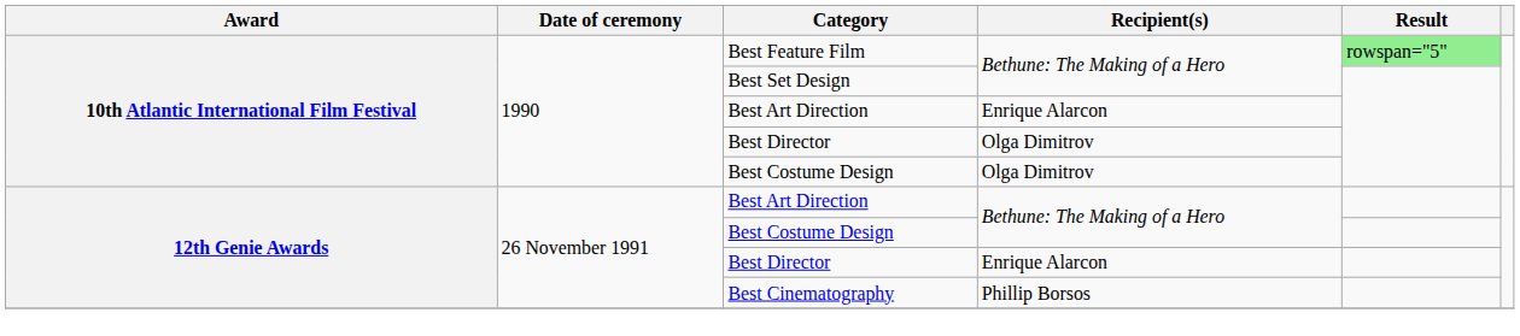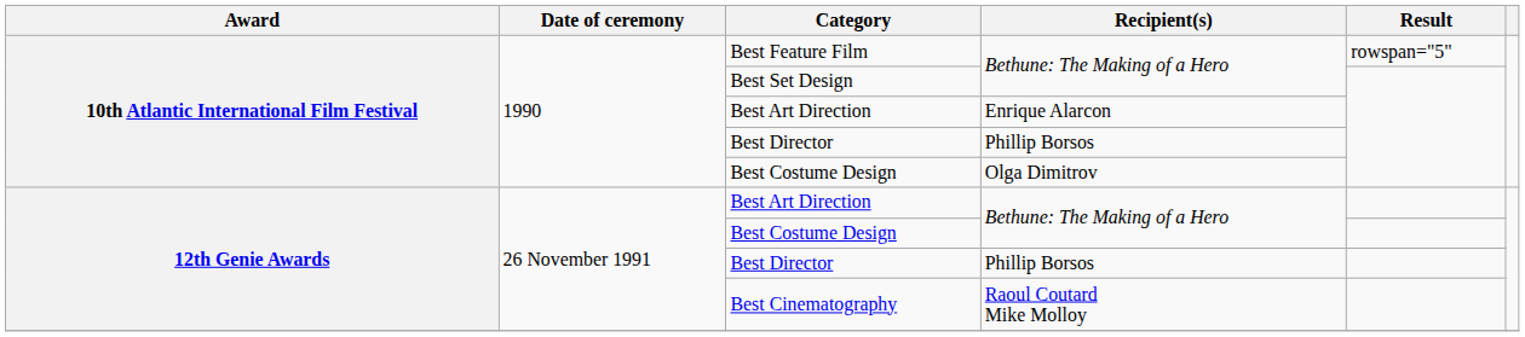Best Feature Film | Result: lightgreen background -> no background
10th Atlantic International Film Festival / Best Director | Recipient(s): Olga Dimitrov -> Phillip Borsos
12th Genie Awards / Best Director | Recipient(s): Enrique Alarcon -> Phillip Borsos
Best Cinematography | Recipient(s): Phillip Borsos -> Raoul Coutard Mike Molloy
